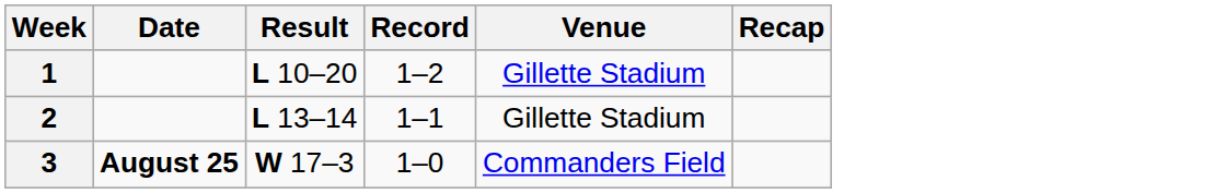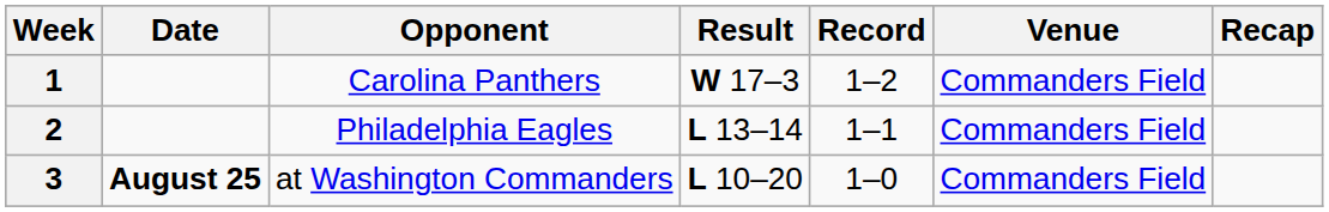+ column: Opponent | Carolina Panthers | Philadelphia Eagles | at Washington Commanders
1 | Result: L 10–20 -> W 17–3
1 | Venue: Gillette Stadium -> Commanders Field
2 | Venue: Gillette Stadium -> Commanders Field
3 | Result: W 17–3 -> L 10–20
